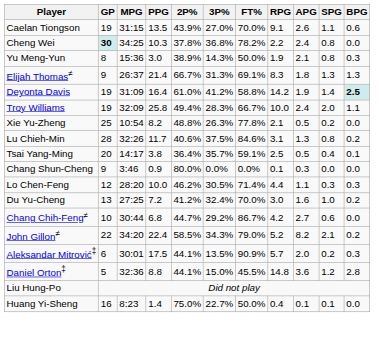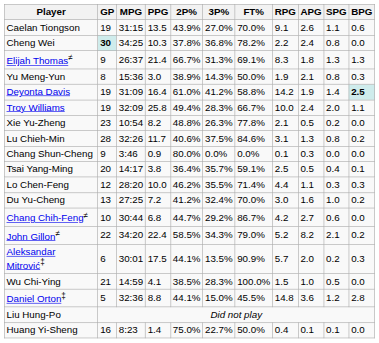rows swapped: Elijah Thomas≠ <-> Yu Meng-Yun
Xie Yu-Zheng | GP: 25 -> 23
rows swapped: Tsai Yang-Ming <-> Chang Shun-Cheng
Lo Chen-Feng | 3P%: 30.5% -> 35.5%
+ row: Wu Chi-Ying | 21 | 14:59 | 4.1 | 38.5% | 28.3% | 100.0% | 1.5 | 1.0 | 0.5 | 0.0
